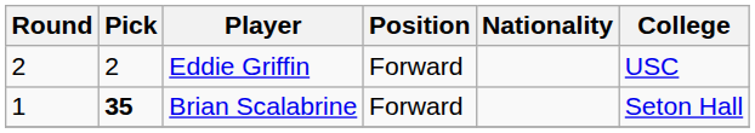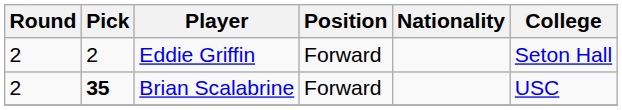Eddie Griffin | College: USC -> Seton Hall
Brian Scalabrine | Round: 1 -> 2
Brian Scalabrine | College: Seton Hall -> USC
